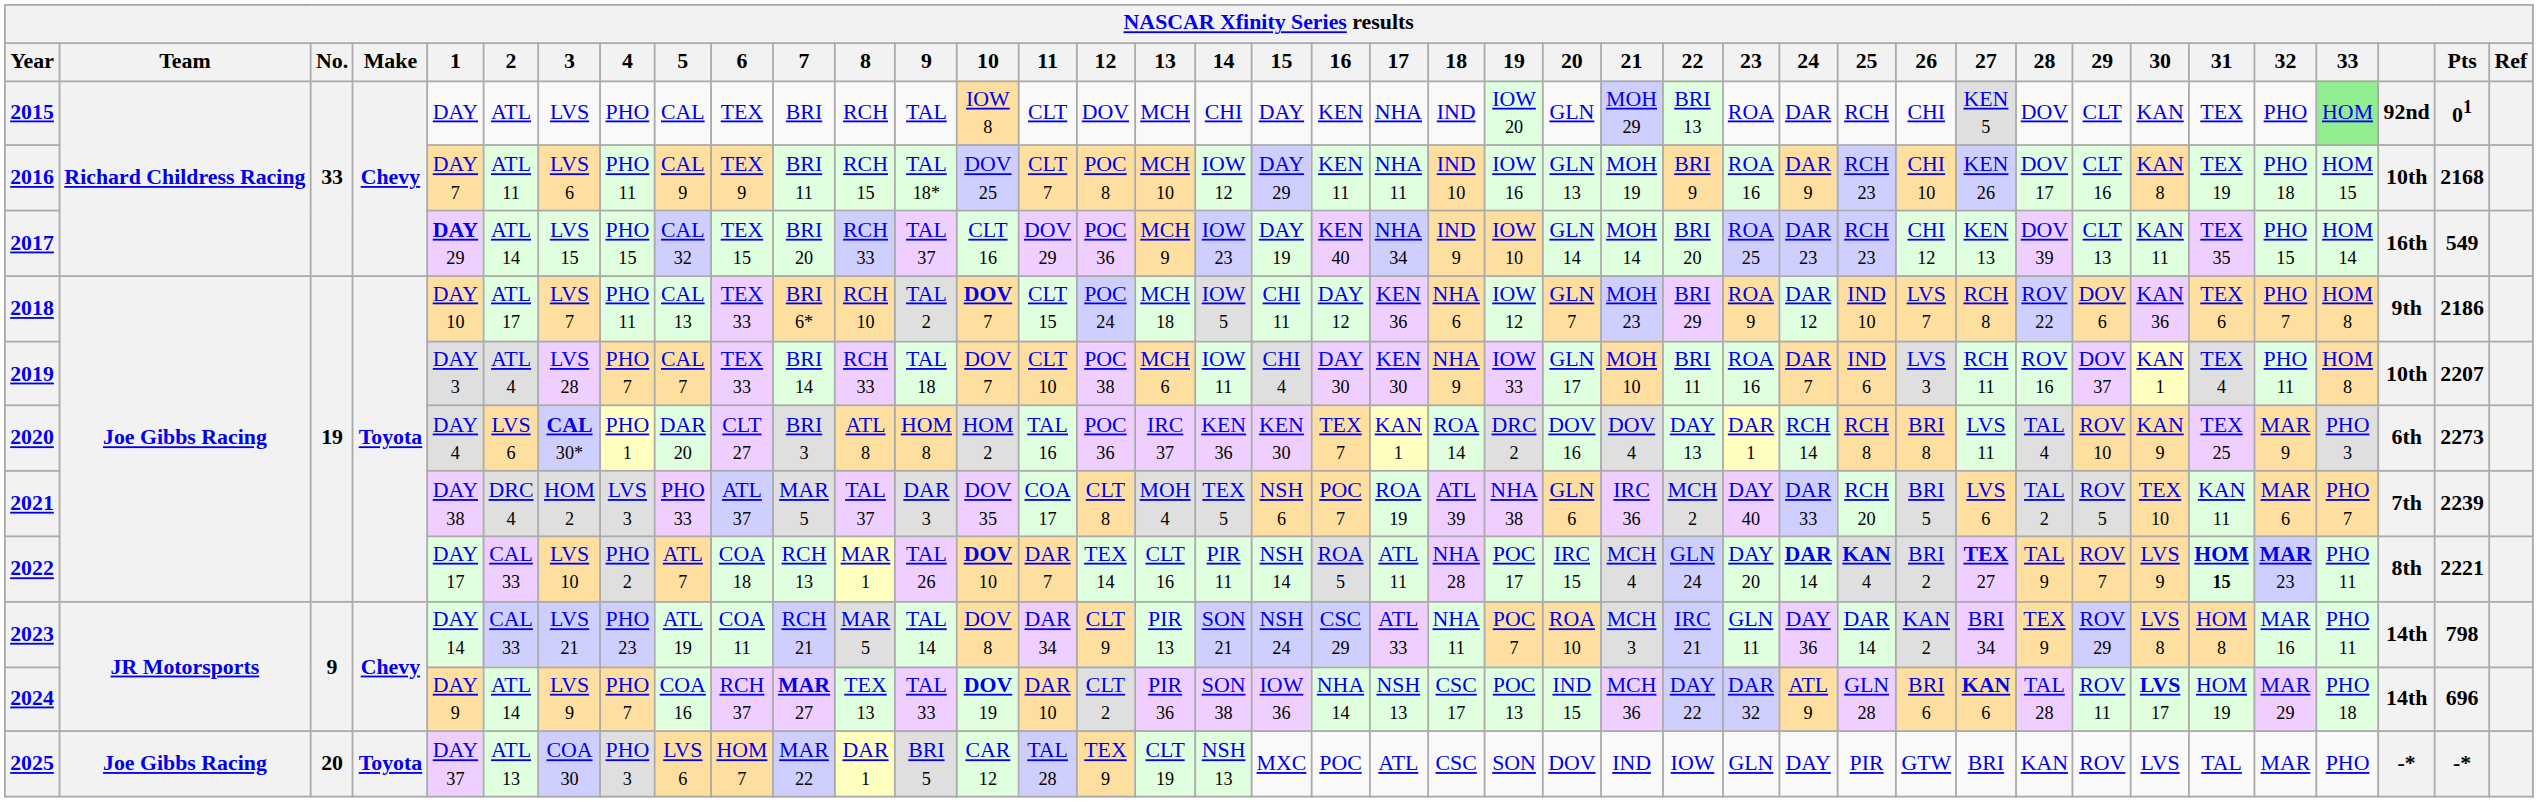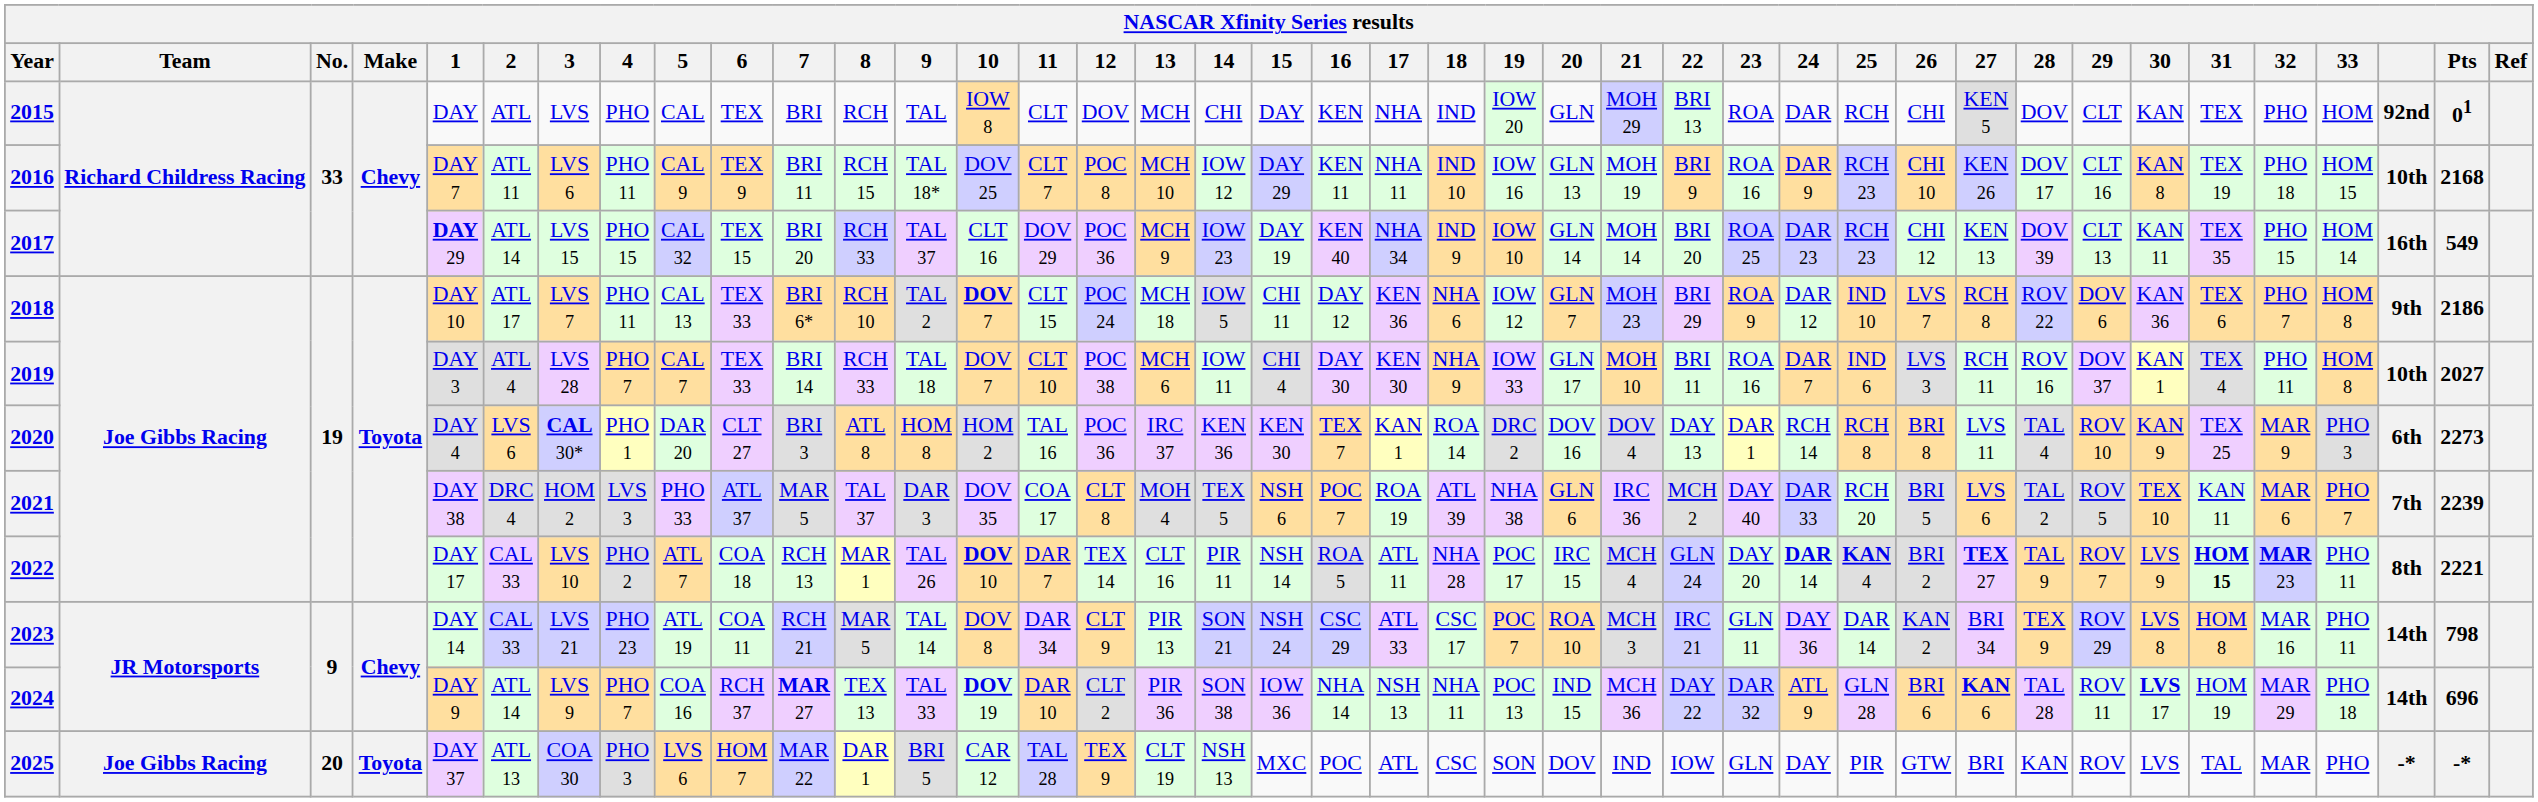2015 | 33: lightgreen background -> no background
2019 | Pts: 2207 -> 2027
2023 | 18: NHA 11 -> CSC 17
2024 | 18: CSC 17 -> NHA 11
